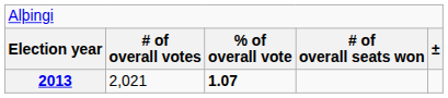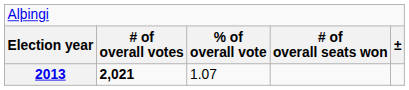2013 | column 2: normal -> bold
2013 | column 3: bold -> normal
